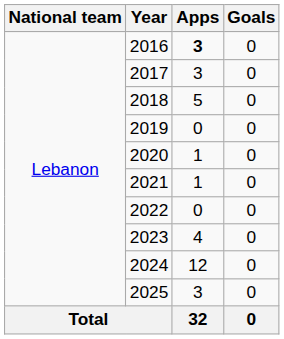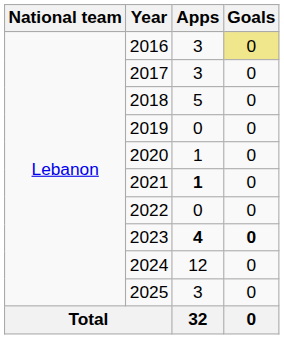2016 | Apps: bold -> normal
2016 | Goals: no background -> khaki background
2021 | Apps: normal -> bold
2023 | Apps: normal -> bold
2023 | Goals: normal -> bold
